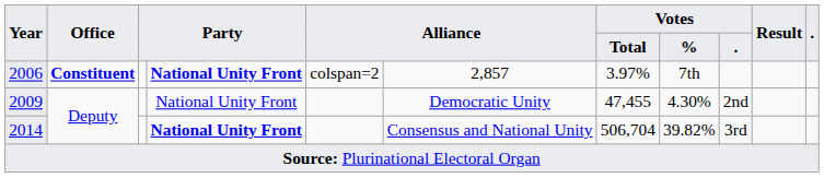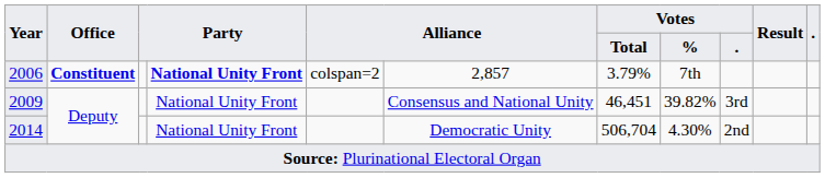2006 | Votes / Total: 3.97% -> 3.79%
2009 | column 6: Democratic Unity -> Consensus and National Unity
2009 | Votes / Total: 47,455 -> 46,451
2009 | Votes / %: 4.30% -> 39.82%
2009 | Votes / .: 2nd -> 3rd
2014 | column 4: bold -> normal
2014 | column 6: Consensus and National Unity -> Democratic Unity
2014 | Votes / %: 39.82% -> 4.30%
2014 | Votes / .: 3rd -> 2nd
